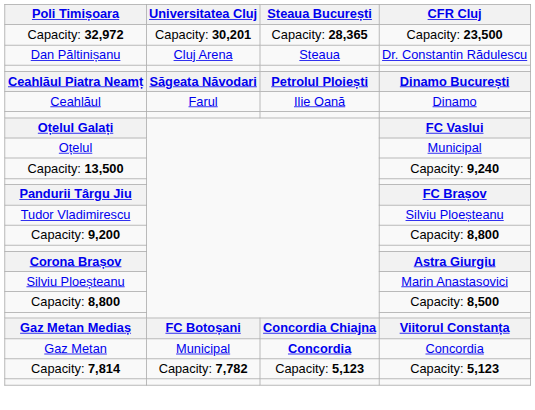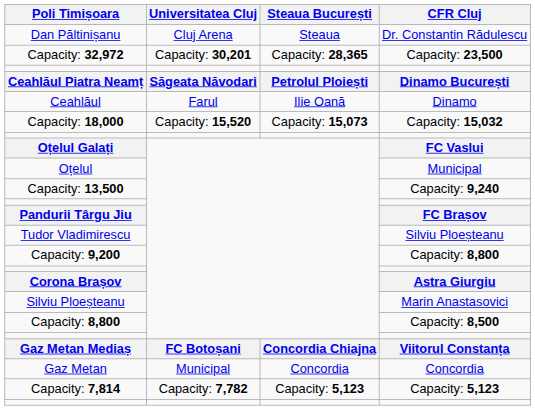rows swapped: Dan Păltinișanu <-> Capacity: 32,972
+ row: Capacity: 18,000 | Capacity: 15,520 | Capacity: 15,073 | Capacity: 15,032
Gaz Metan | Steaua București: bold -> normal
